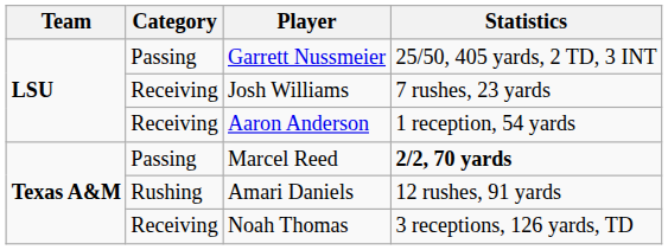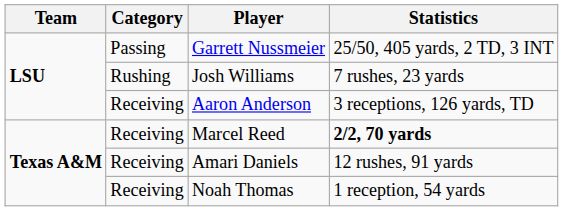Josh Williams | Category: Receiving -> Rushing
Aaron Anderson | Statistics: 1 reception, 54 yards -> 3 receptions, 126 yards, TD
Marcel Reed | Category: Passing -> Receiving
Amari Daniels | Category: Rushing -> Receiving
Noah Thomas | Statistics: 3 receptions, 126 yards, TD -> 1 reception, 54 yards
